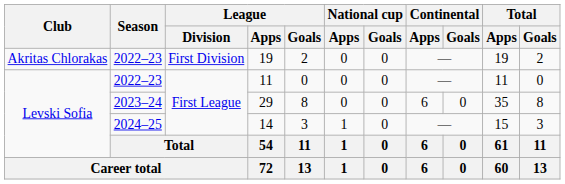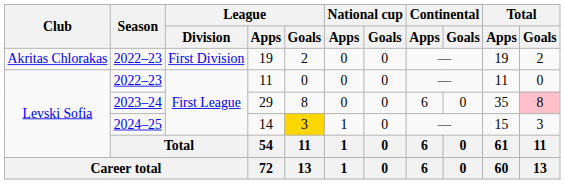29 | Total / Goals: no background -> pink background
14 | League / Goals: no background -> gold background
